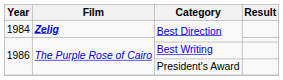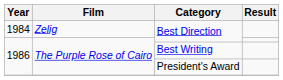1984 / Best Direction | Film: bold -> normal
